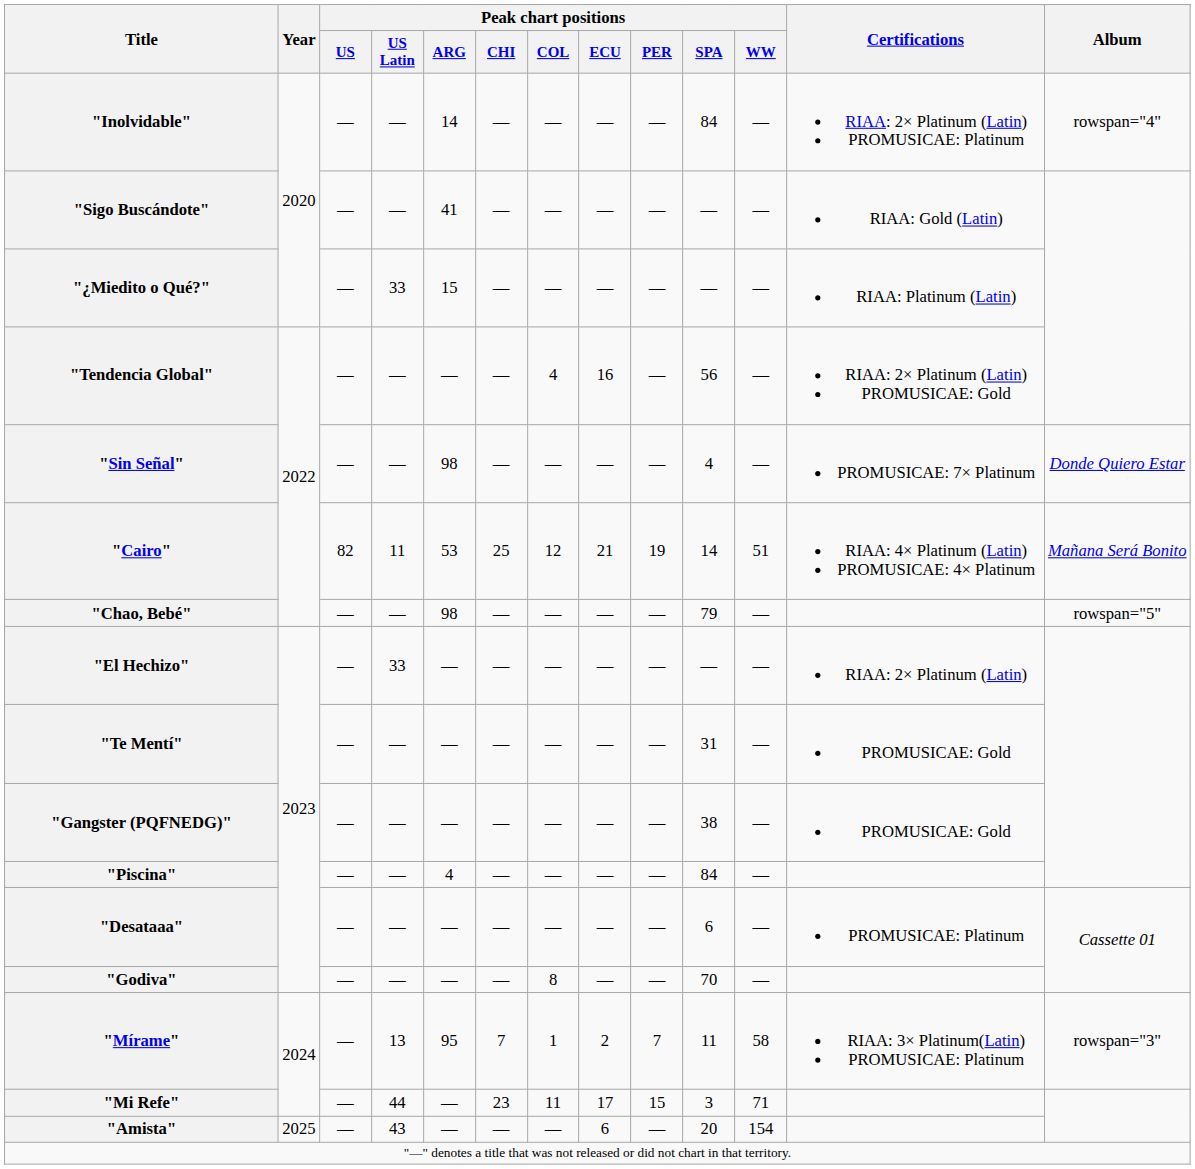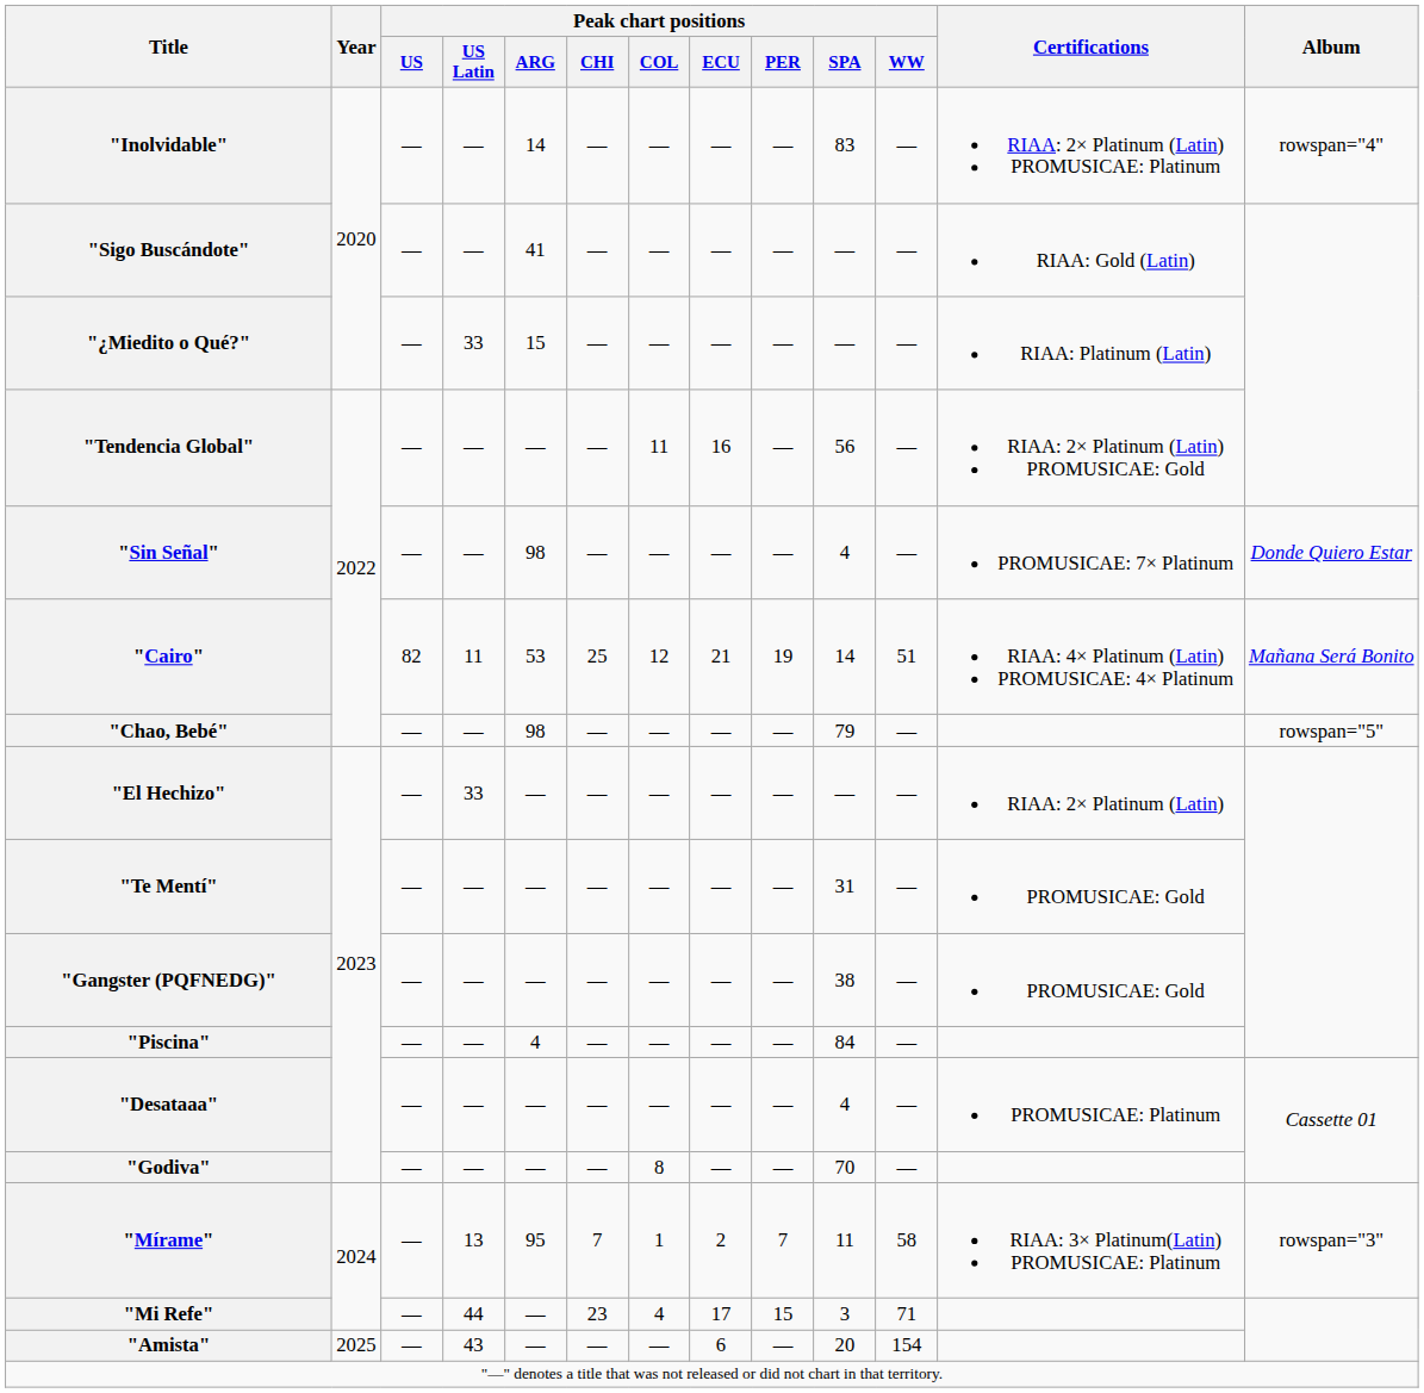"Inolvidable" | Peak chart positions / SPA: 84 -> 83
"Tendencia Global" | Peak chart positions / COL: 4 -> 11
"Desataaa" | Peak chart positions / SPA: 6 -> 4
"Mi Refe" | Peak chart positions / COL: 11 -> 4
